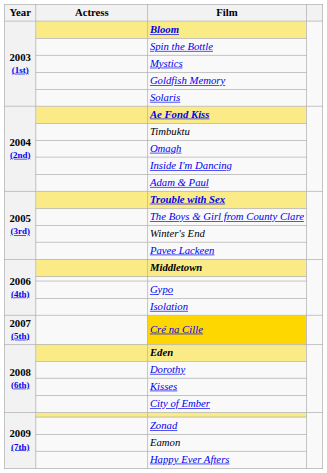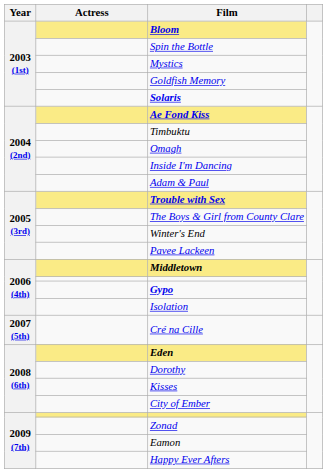Solaris | Film: normal -> bold
Gypo | Film: normal -> bold
Cré na Cille | Film: gold background -> no background
